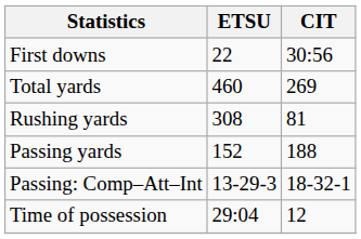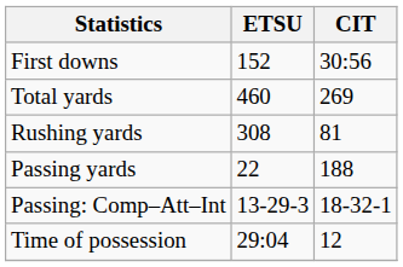First downs | ETSU: 22 -> 152
Passing yards | ETSU: 152 -> 22
